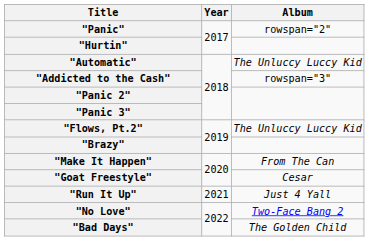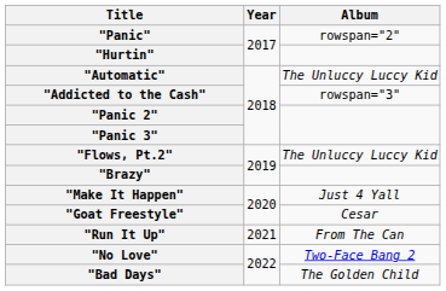"Make It Happen" | Album: From The Can -> Just 4 Yall
"Run It Up" | Album: Just 4 Yall -> From The Can
